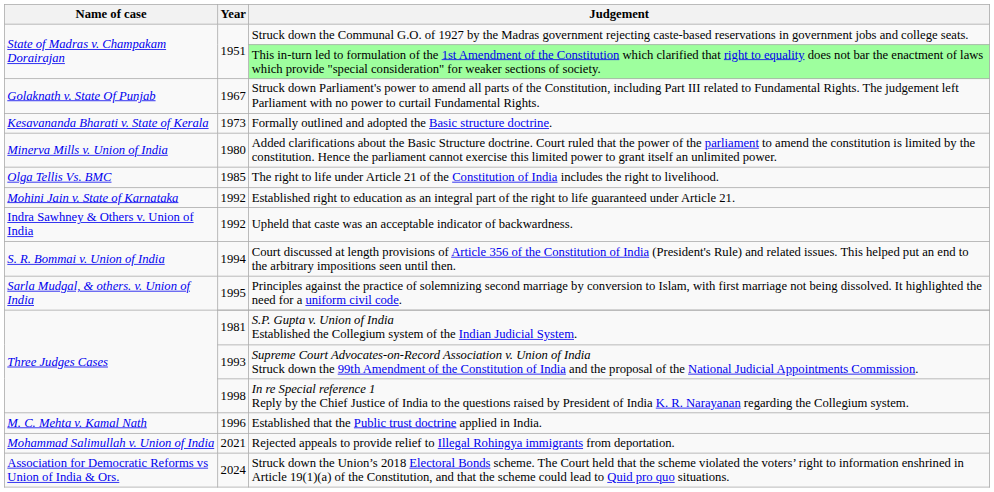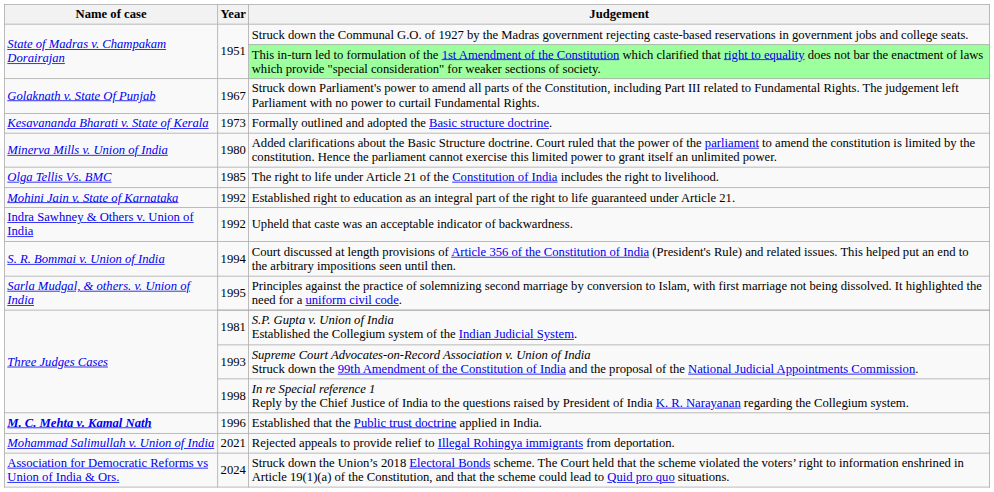Established that the Public trust doctrine applied in India. | Name of case: normal -> bold
